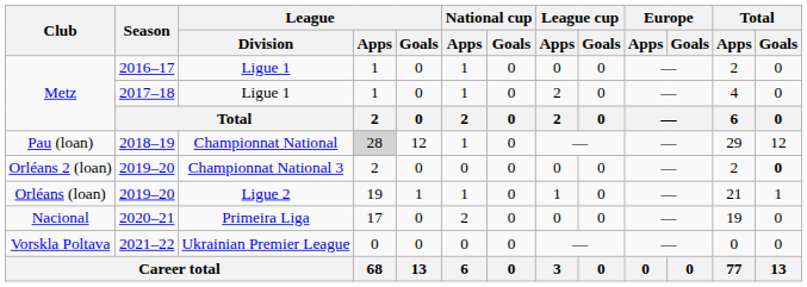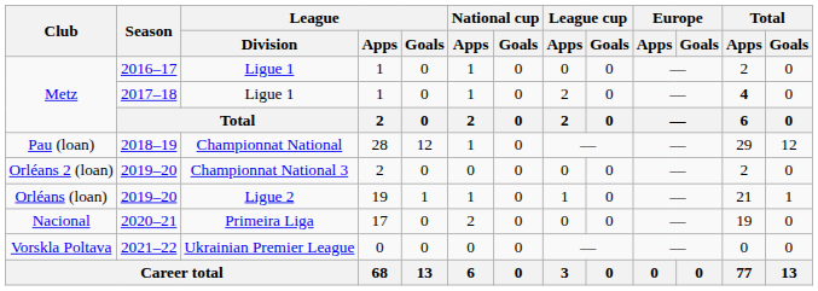Metz / 2017–18 | Total / Apps: normal -> bold
Pau (loan) | League / Apps: lightgrey background -> no background
Orléans 2 (loan) | Total / Goals: bold -> normal
